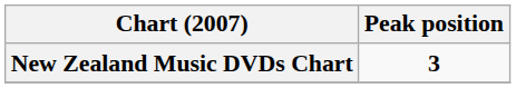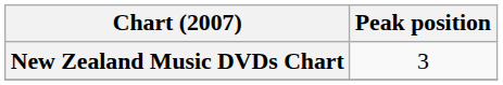New Zealand Music DVDs Chart | Peak position: bold -> normal
